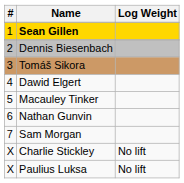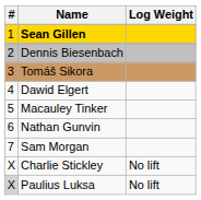Paulius Luksa | #: no background -> lightgrey background
